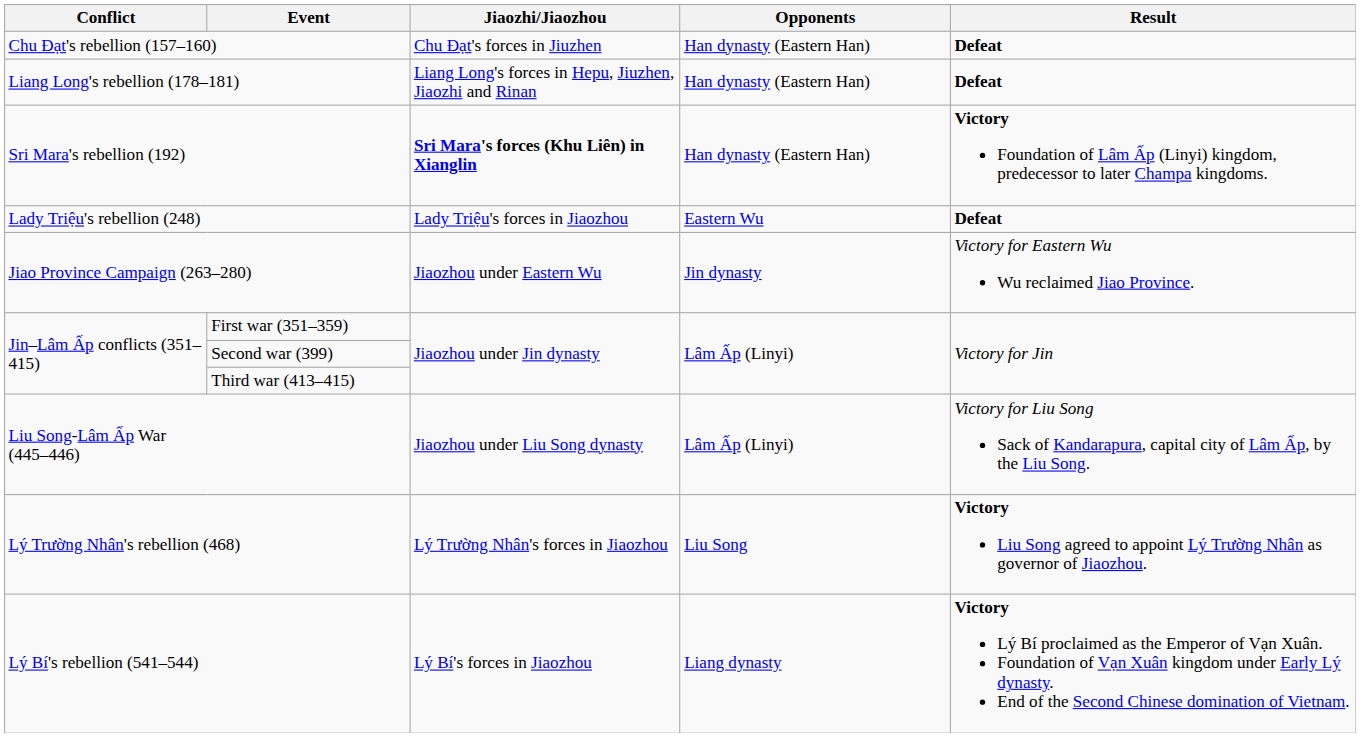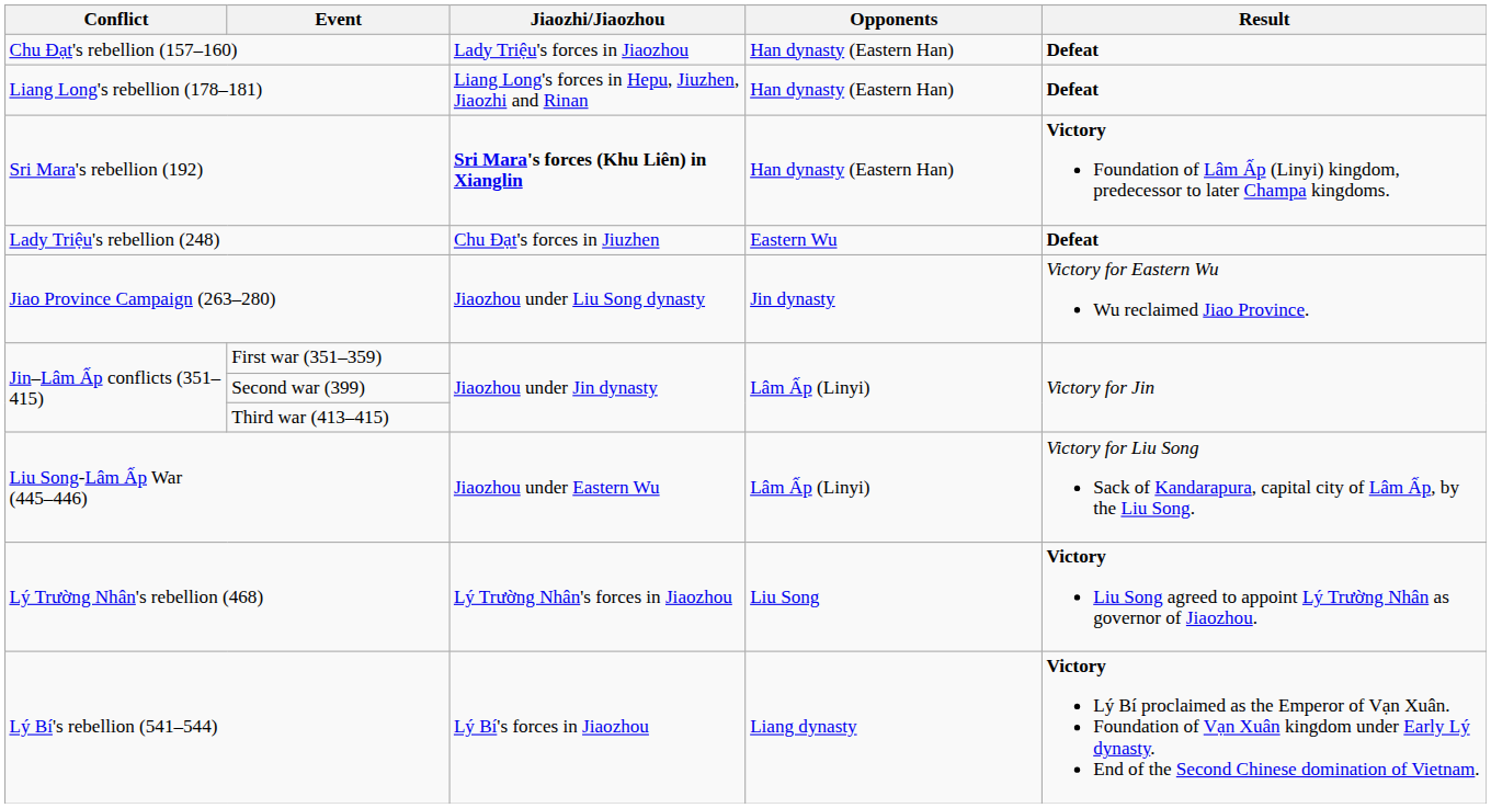Chu Đạt's rebellion (157–160) | Jiaozhi/Jiaozhou: Chu Đạt's forces in Jiuzhen -> Lady Triệu's forces in Jiaozhou
Lady Triệu's rebellion (248) | Jiaozhi/Jiaozhou: Lady Triệu's forces in Jiaozhou -> Chu Đạt's forces in Jiuzhen
Jiao Province Campaign (263–280) | Jiaozhi/Jiaozhou: Jiaozhou under Eastern Wu -> Jiaozhou under Liu Song dynasty
Liu Song-Lâm Ấp War (445–446) | Jiaozhi/Jiaozhou: Jiaozhou under Liu Song dynasty -> Jiaozhou under Eastern Wu
